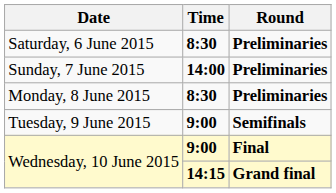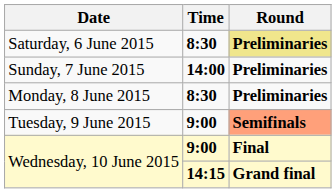Saturday, 6 June 2015 | Round: no background -> khaki background
Tuesday, 9 June 2015 | Round: no background -> lightsalmon background
